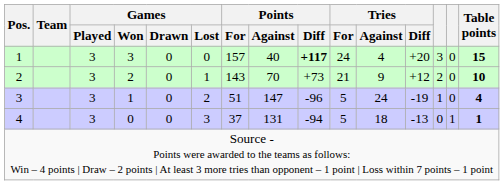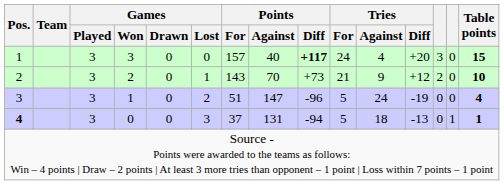row 5 | column 13: 1 -> 0
row 6 | Pos.: normal -> bold
